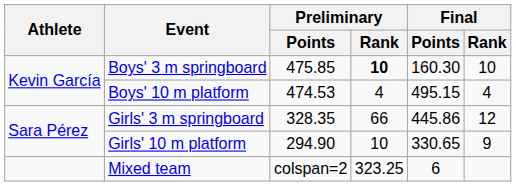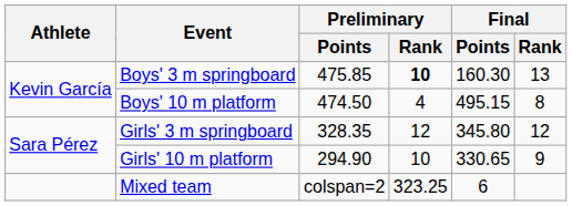Boys' 3 m springboard | Final / Rank: 10 -> 13
Boys' 10 m platform | Preliminary / Points: 474.53 -> 474.50
Boys' 10 m platform | Final / Rank: 4 -> 8
Girls' 3 m springboard | Preliminary / Rank: 66 -> 12
Girls' 3 m springboard | Final / Points: 445.86 -> 345.80
